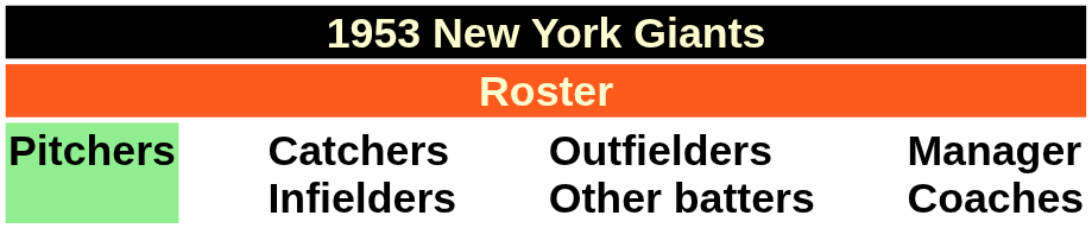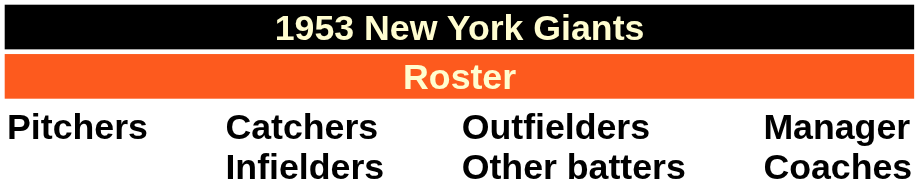Pitchers | column 1: lightgreen background -> no background
